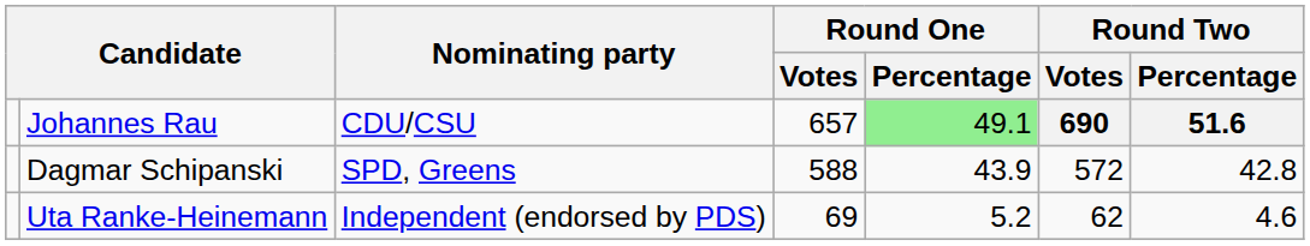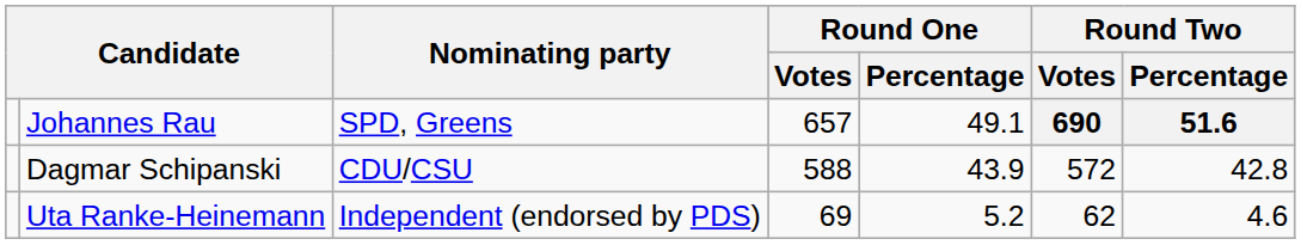Johannes Rau | Nominating party: CDU/CSU -> SPD, Greens
Johannes Rau | Round One / Percentage: lightgreen background -> no background
Dagmar Schipanski | Nominating party: SPD, Greens -> CDU/CSU
